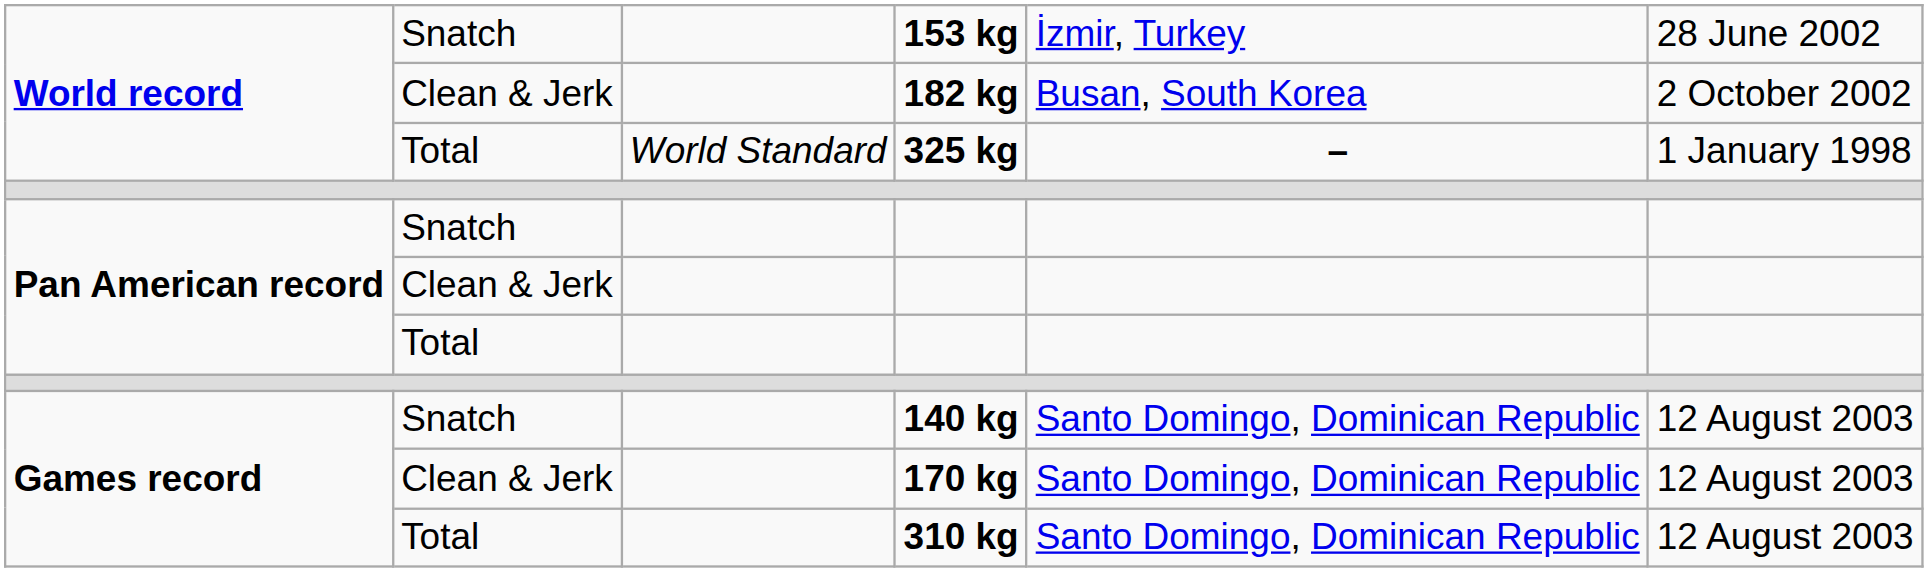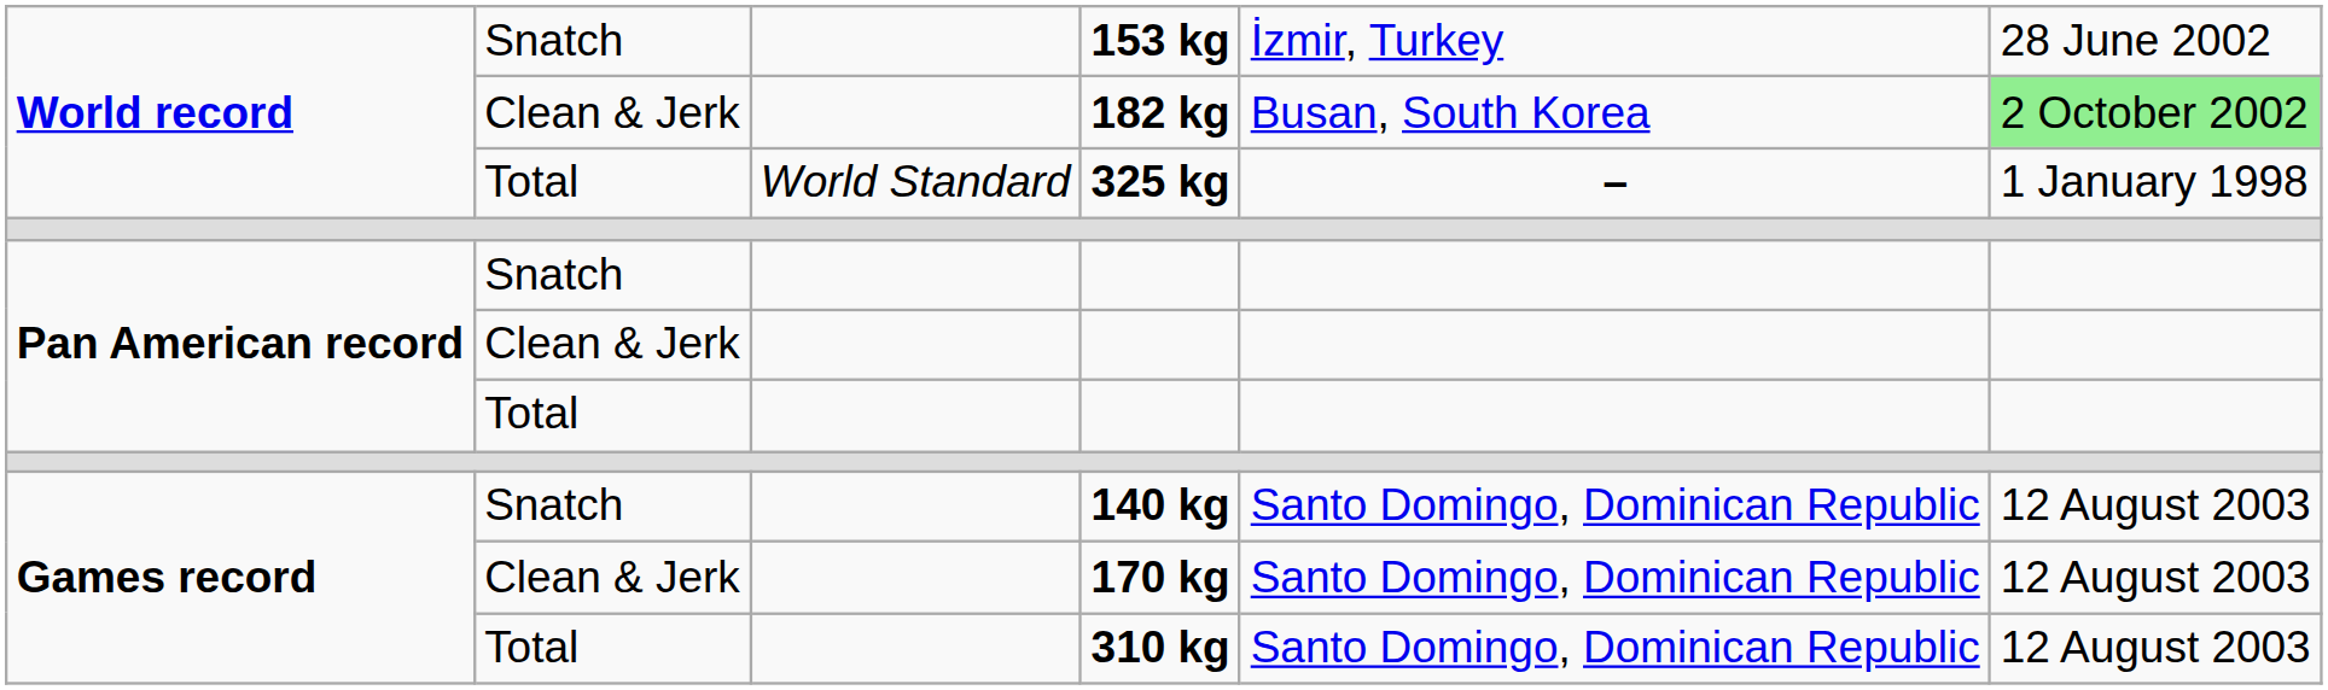182 kg | column 6: no background -> lightgreen background
